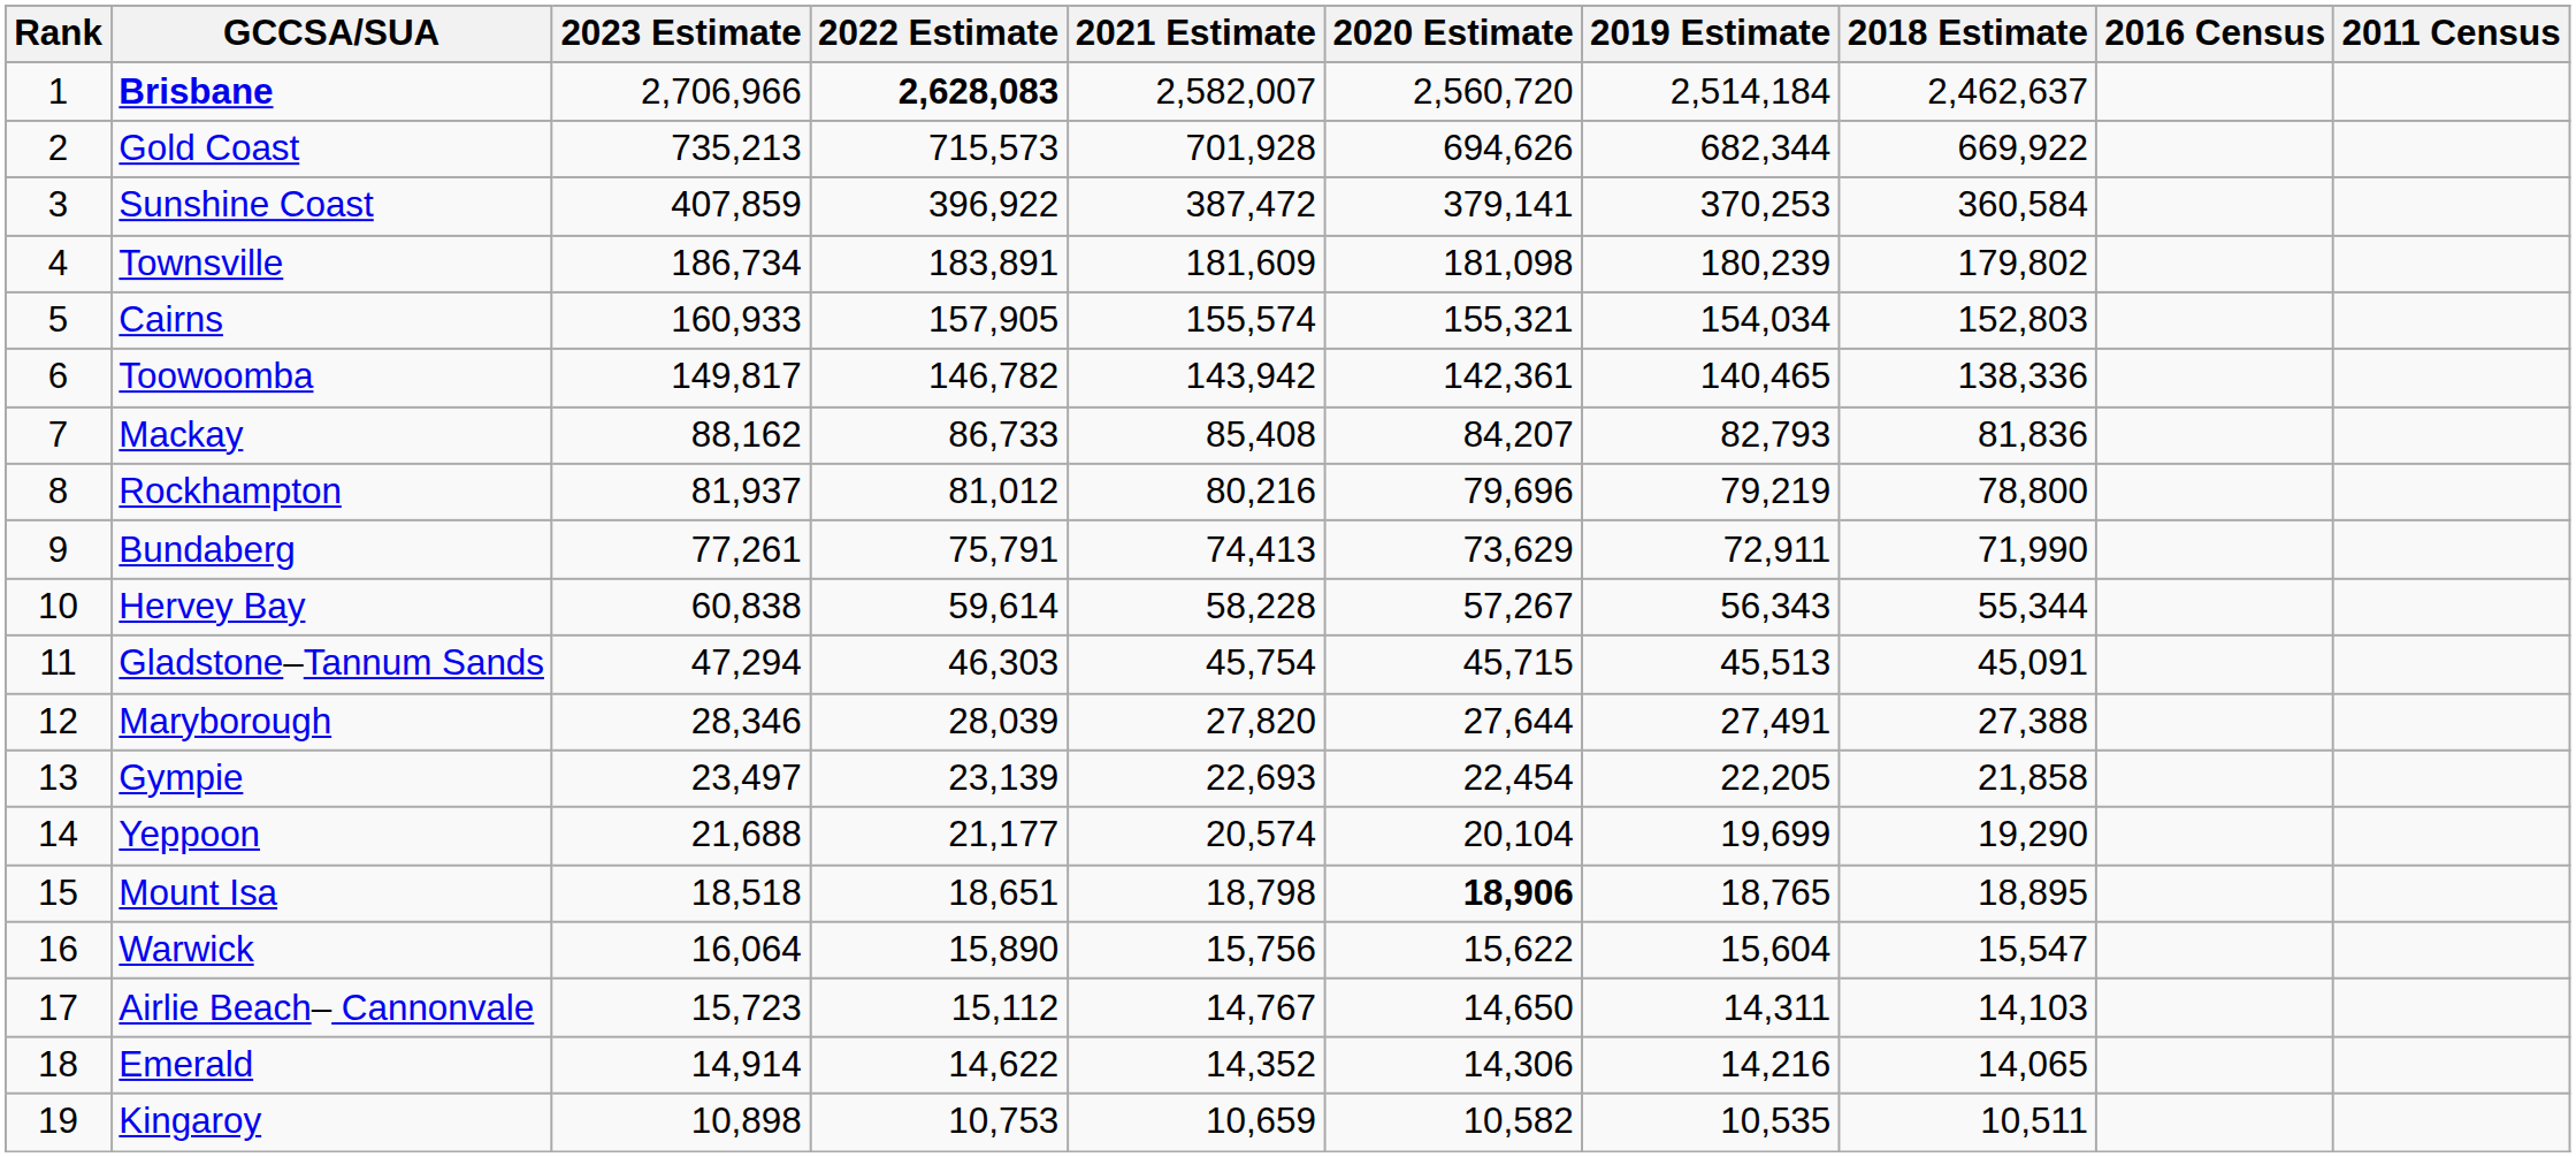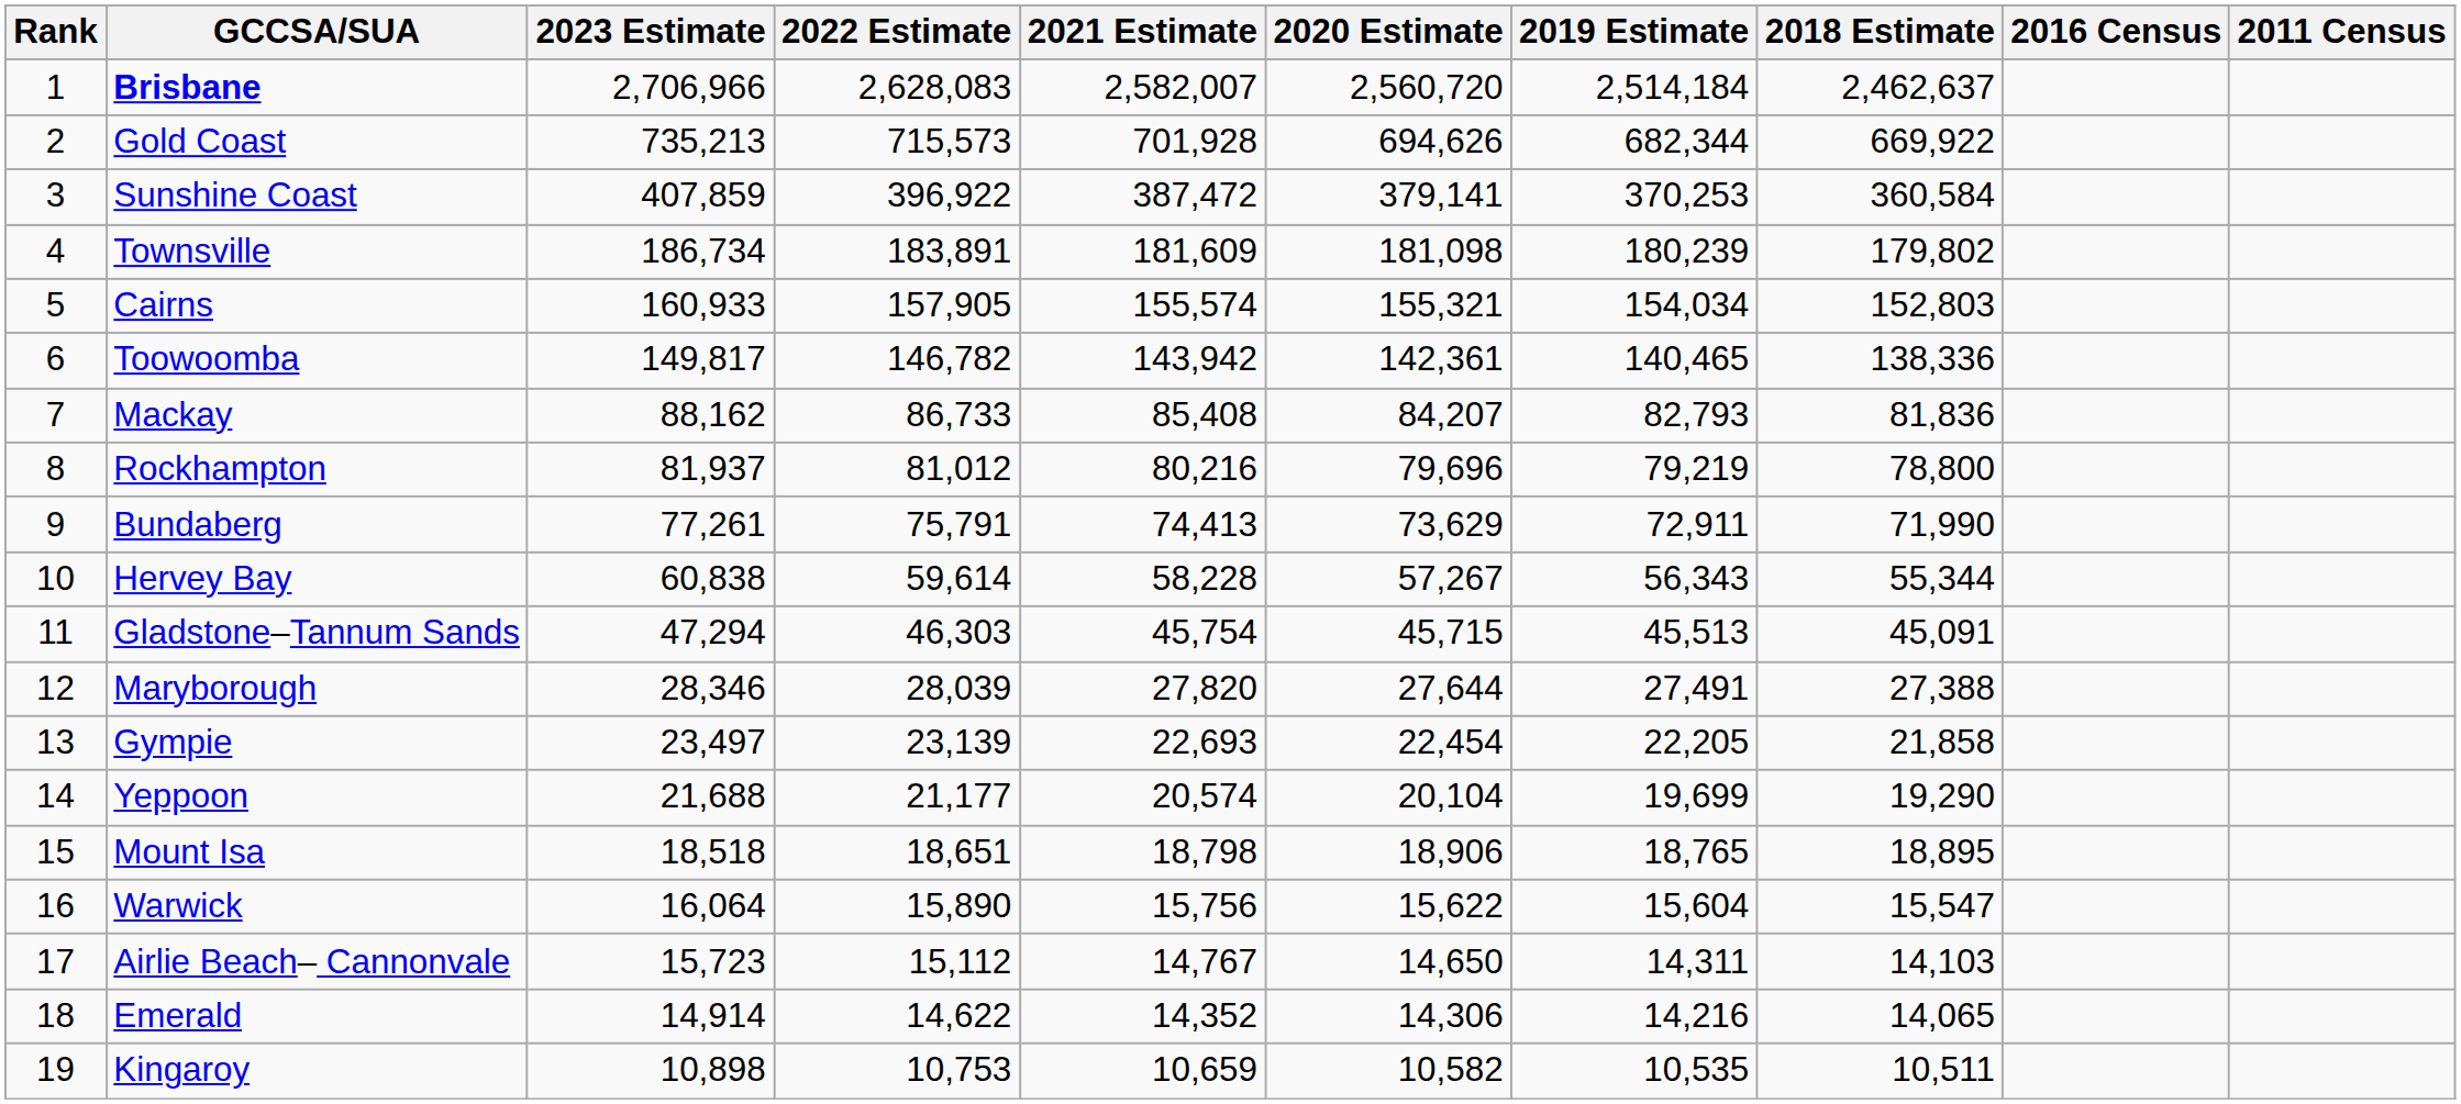Brisbane | 2022 Estimate: bold -> normal
Mount Isa | 2020 Estimate: bold -> normal
